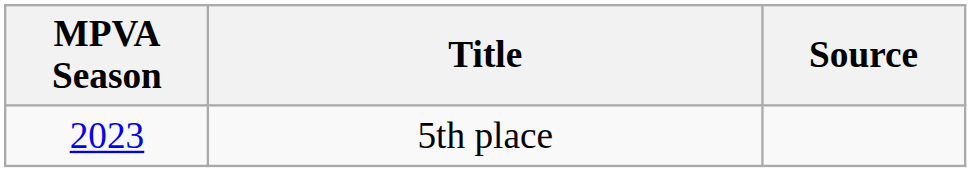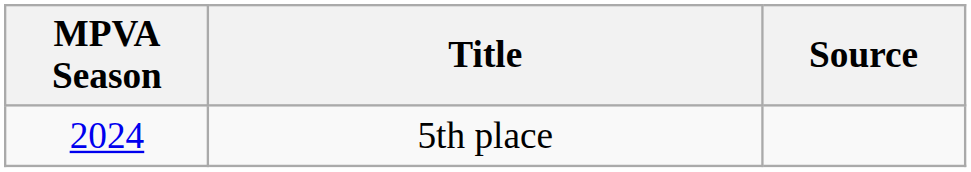5th place | MPVA Season: 2023 -> 2024
